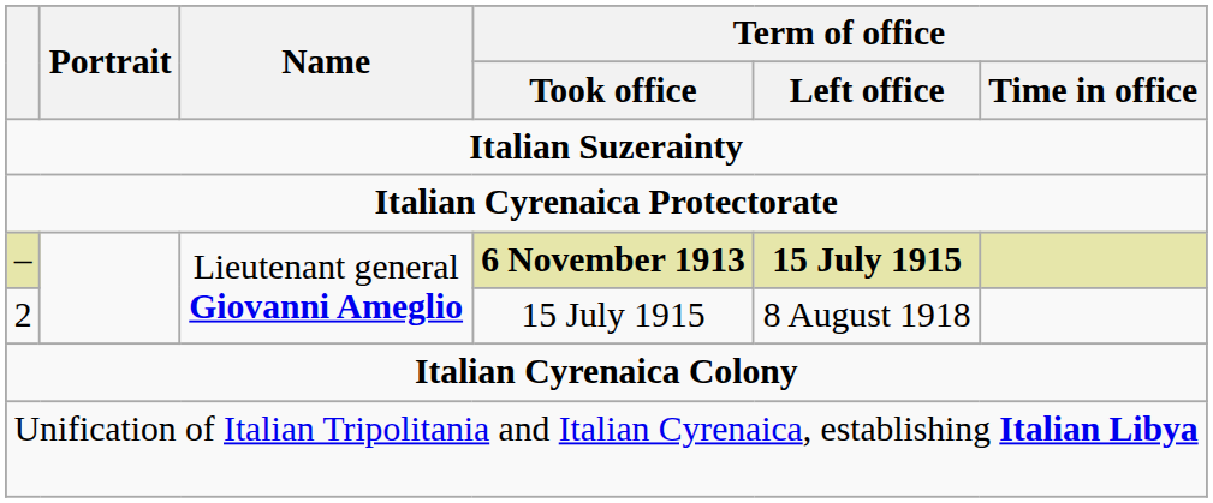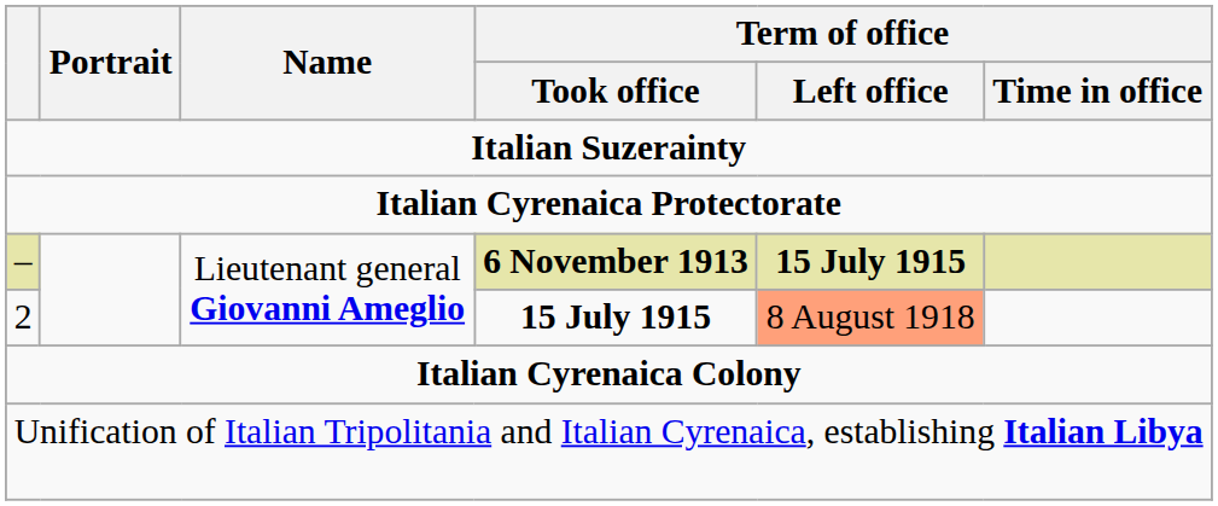2 | Term of office / Took office: normal -> bold
2 | Term of office / Left office: no background -> lightsalmon background
